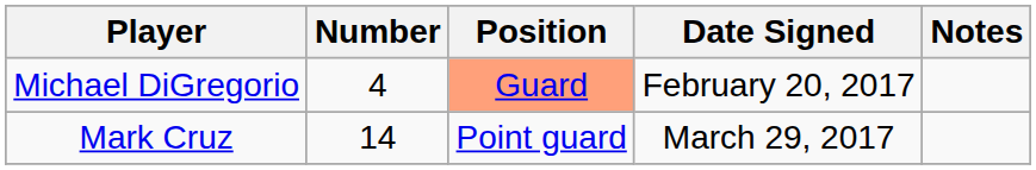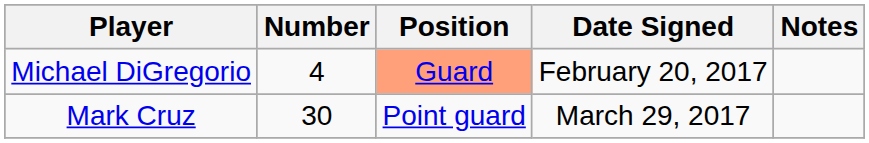Mark Cruz | Number: 14 -> 30
